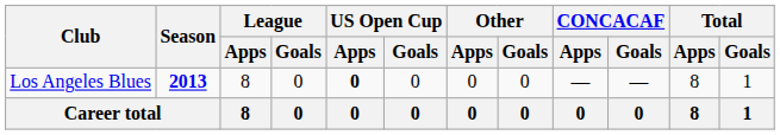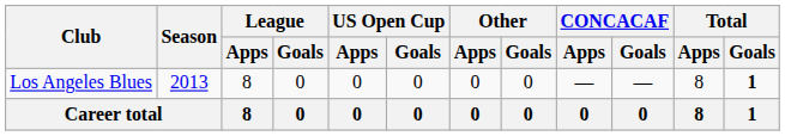Los Angeles Blues | Season: bold -> normal
Los Angeles Blues | US Open Cup / Apps: bold -> normal
Los Angeles Blues | Total / Goals: normal -> bold
